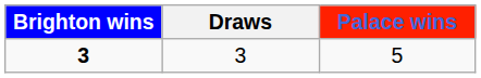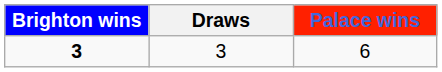row 2 | Palace wins: 5 -> 6
